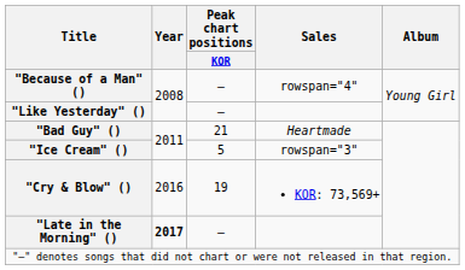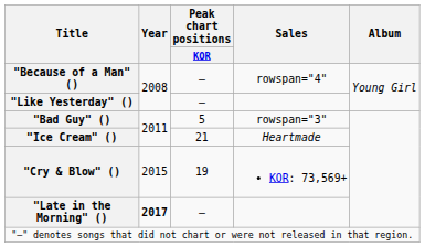"Bad Guy" () | Peak chart positions / KOR: 21 -> 5
"Bad Guy" () | Sales: Heartmade -> rowspan="3"
"Ice Cream" () | Peak chart positions / KOR: 5 -> 21
"Ice Cream" () | Sales: rowspan="3" -> Heartmade
"Cry & Blow" () | Year: 2016 -> 2015
